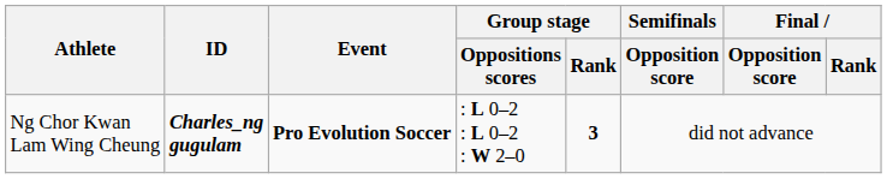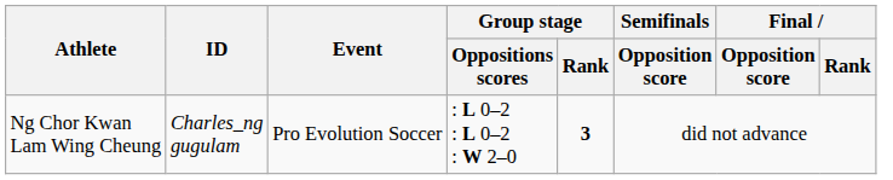Ng Chor Kwan Lam Wing Cheung | ID: bold -> normal
Ng Chor Kwan Lam Wing Cheung | Event: bold -> normal
